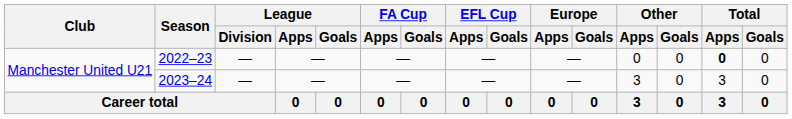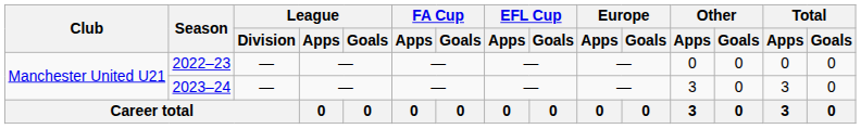2022–23 | Total / Apps: bold -> normal
